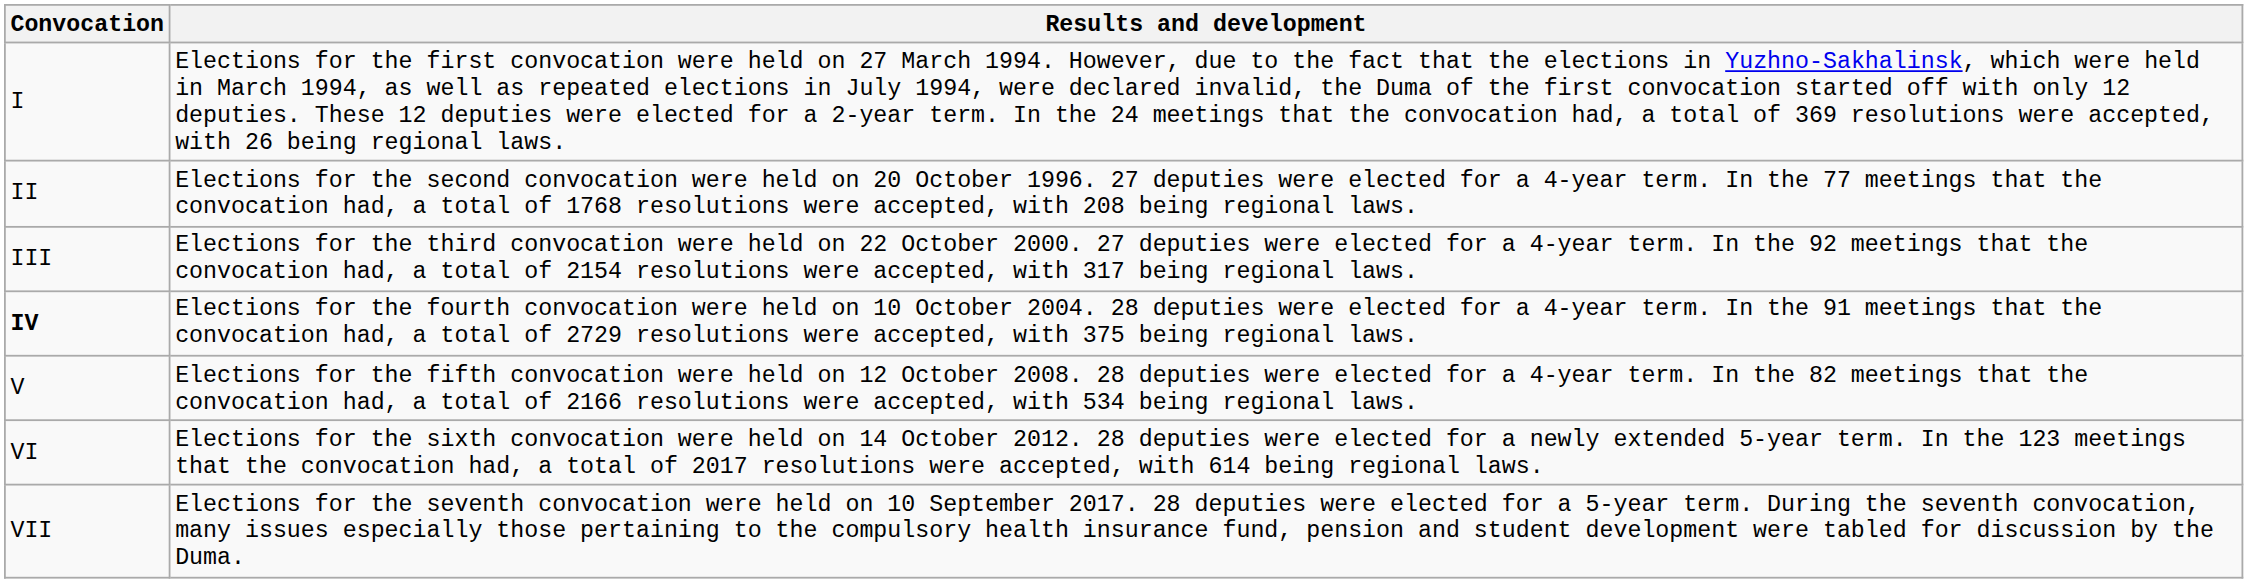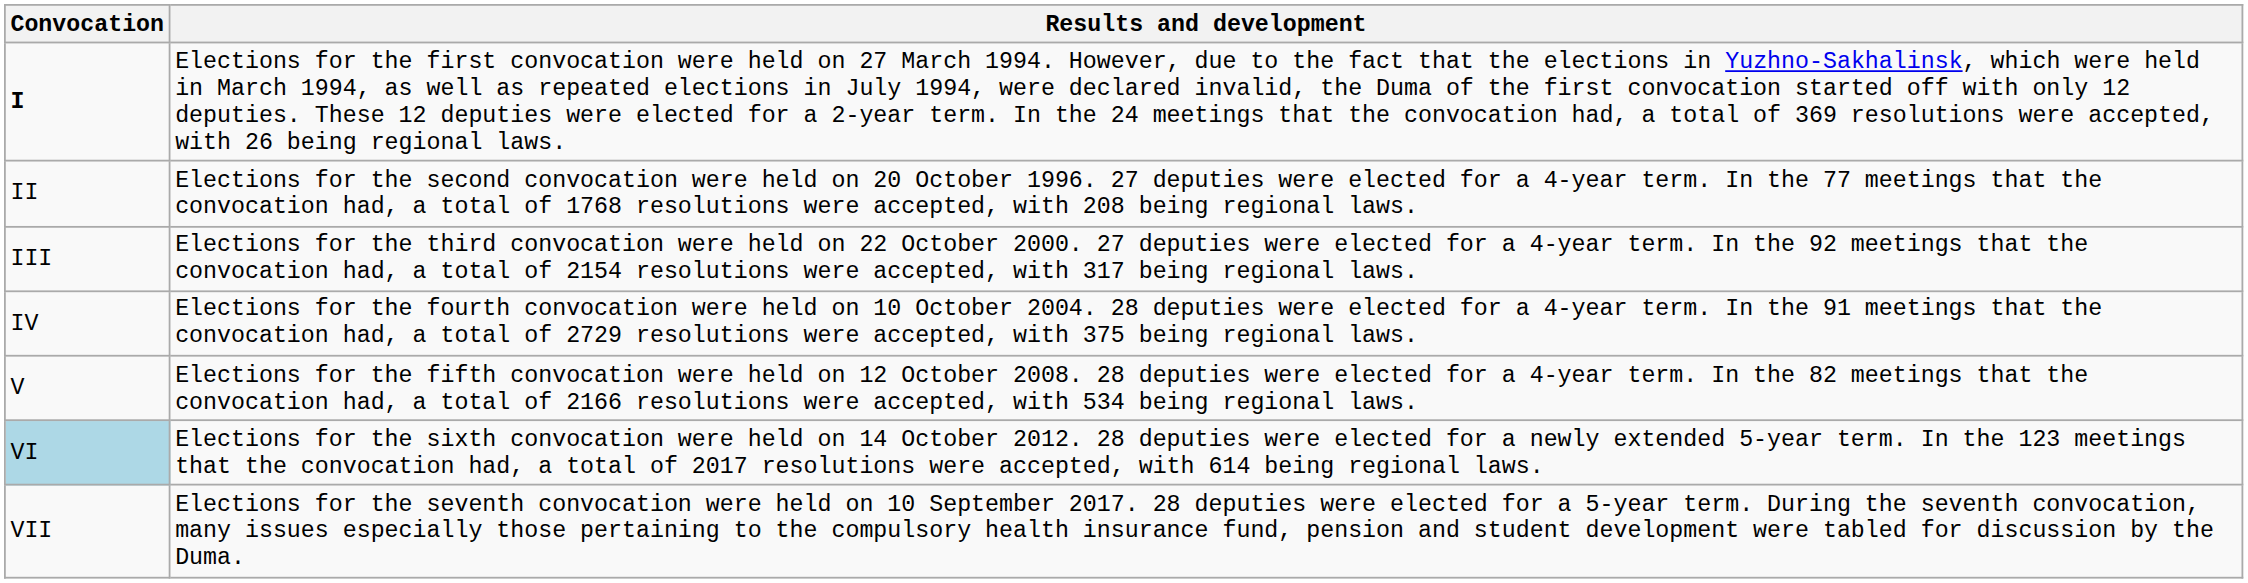I | Convocation: normal -> bold
IV | Convocation: bold -> normal
VI | Convocation: no background -> lightblue background
